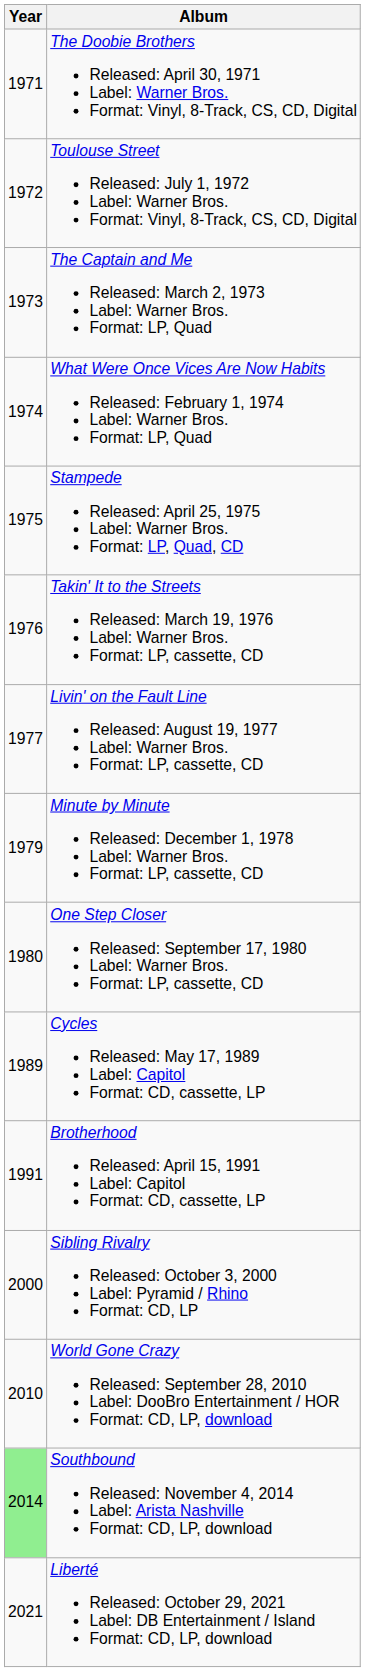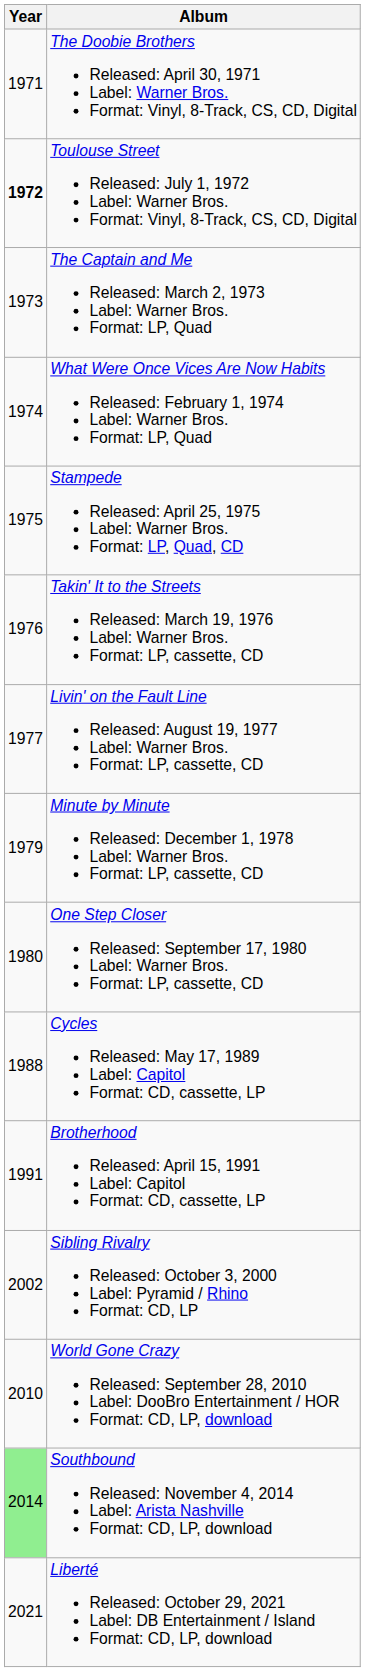row 3 | Year: normal -> bold
row 11 | Year: 1989 -> 1988
row 13 | Year: 2000 -> 2002
